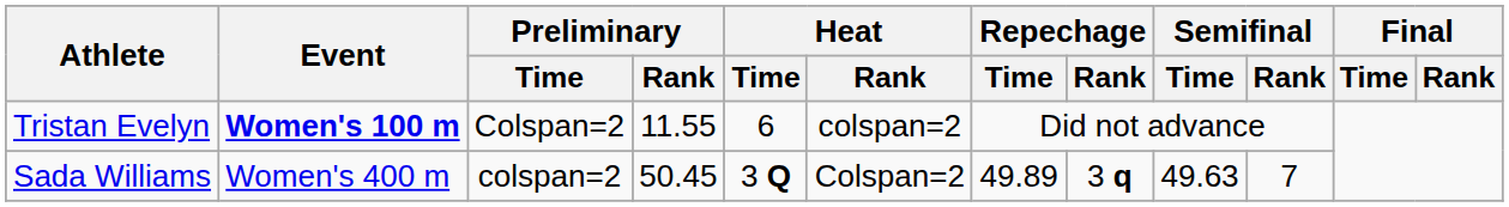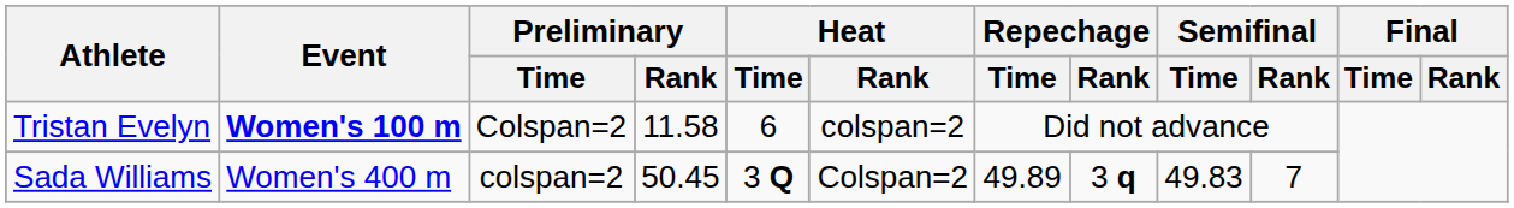Tristan Evelyn | Preliminary / Rank: 11.55 -> 11.58
Sada Williams | Semifinal / Time: 49.63 -> 49.83
